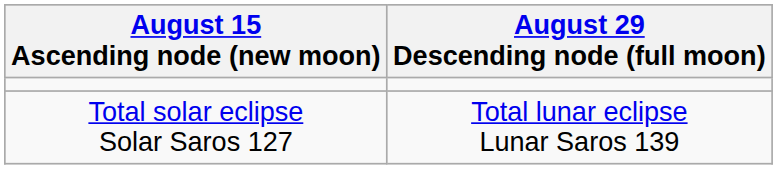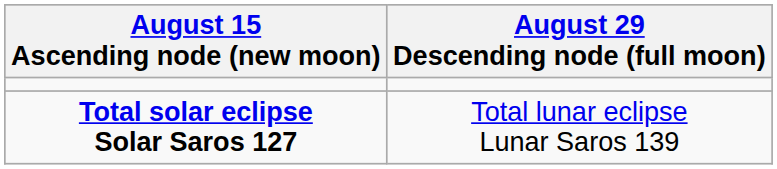row 3 | August 15 Ascending node (new moon): normal -> bold
